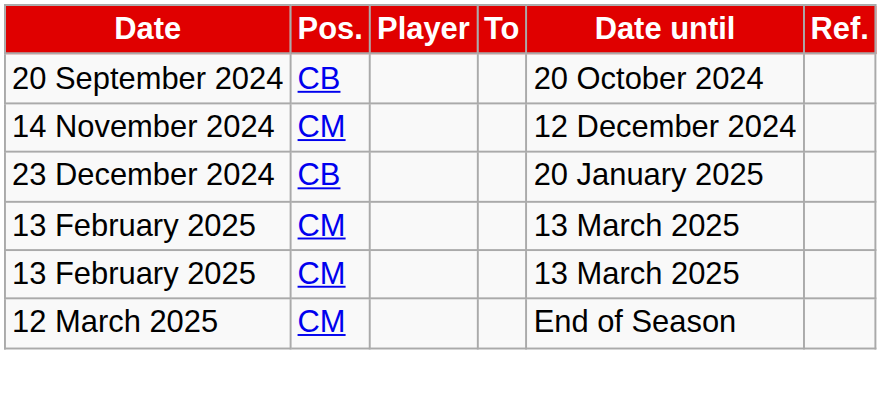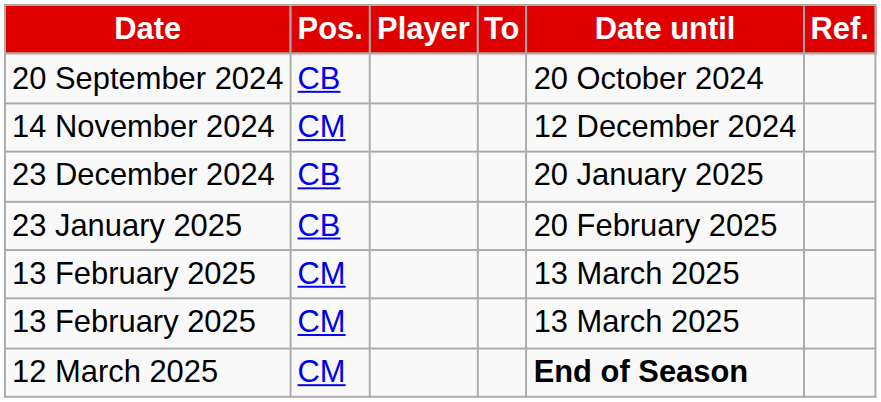+ row: 23 January 2025 | CB | 20 February 2025
12 March 2025 | Date until: normal -> bold
